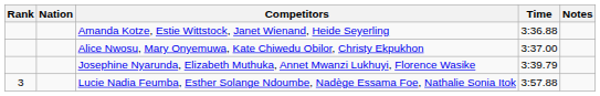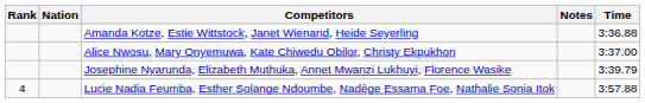columns swapped: Time <-> Notes
row 5 | Rank: 3 -> 4
